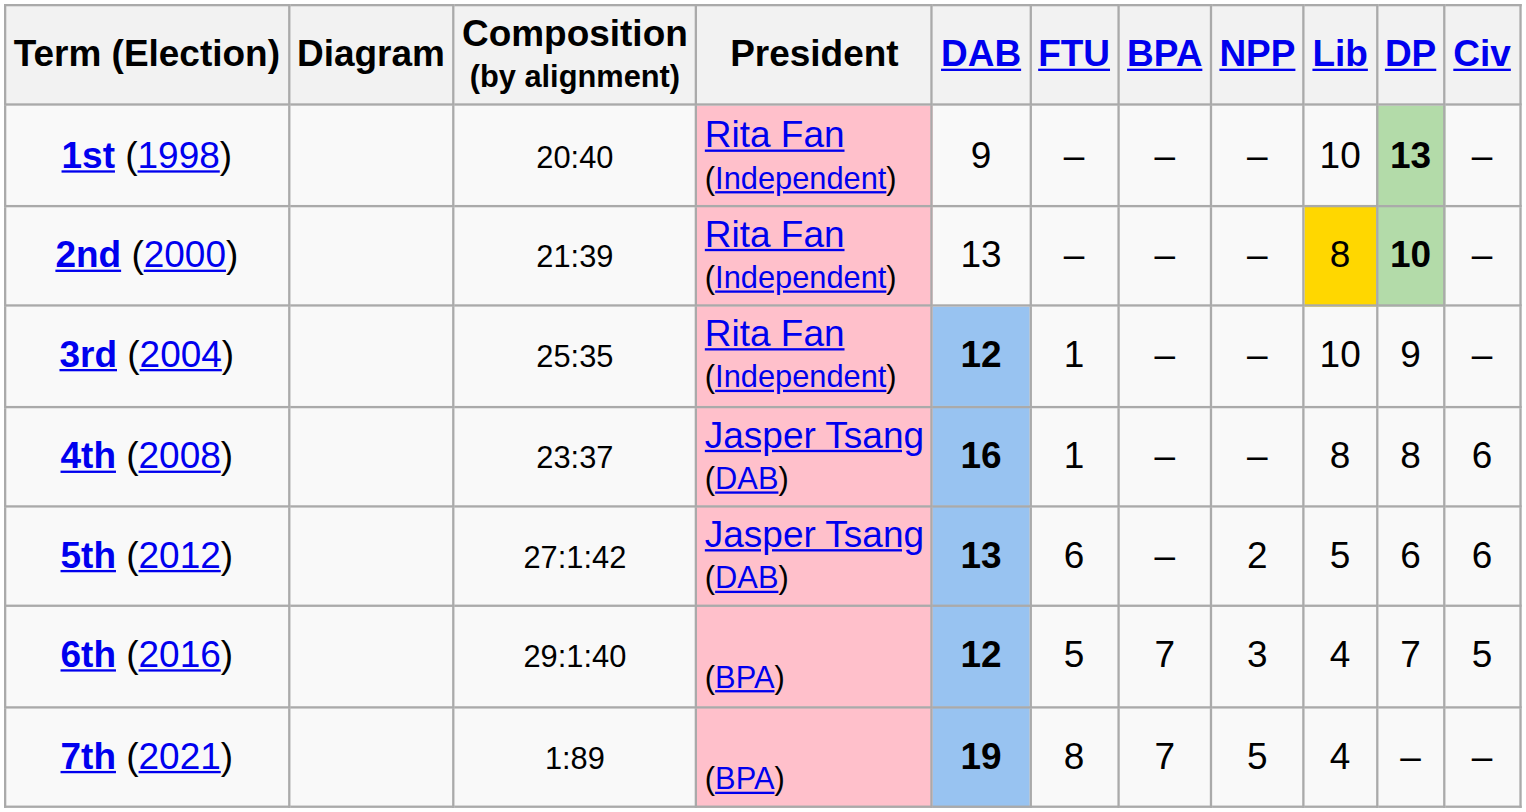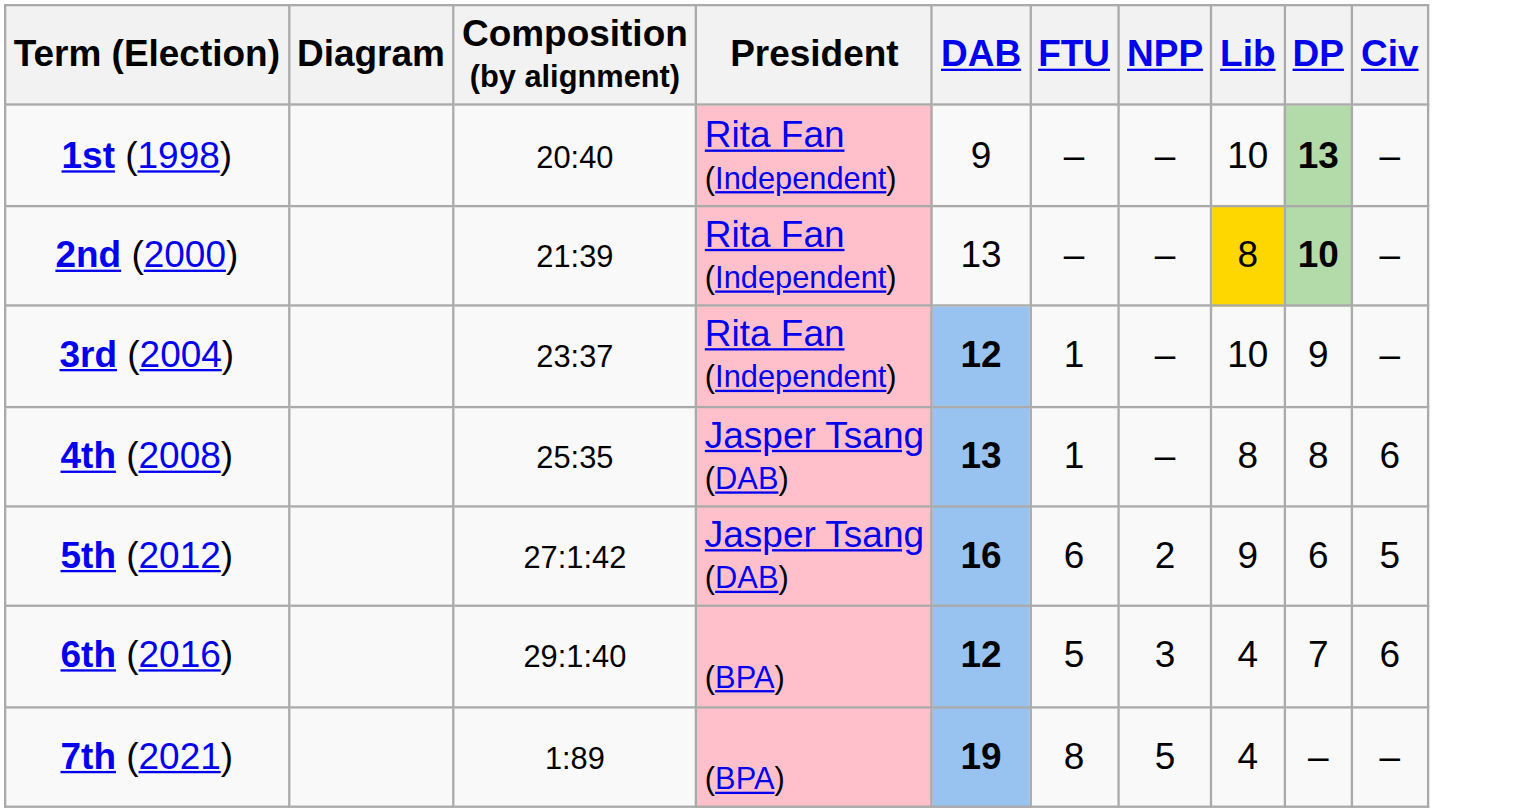- column: BPA | – | – | – | – | – | 7 | 7
3rd (2004) | Composition (by alignment): 25:35 -> 23:37
4th (2008) | Composition (by alignment): 23:37 -> 25:35
4th (2008) | DAB: 16 -> 13
5th (2012) | DAB: 13 -> 16
5th (2012) | Lib: 5 -> 9
5th (2012) | Civ: 6 -> 5
6th (2016) | Civ: 5 -> 6
